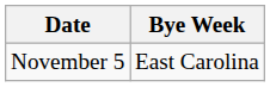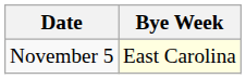November 5 | column 2: no background -> lightyellow background
